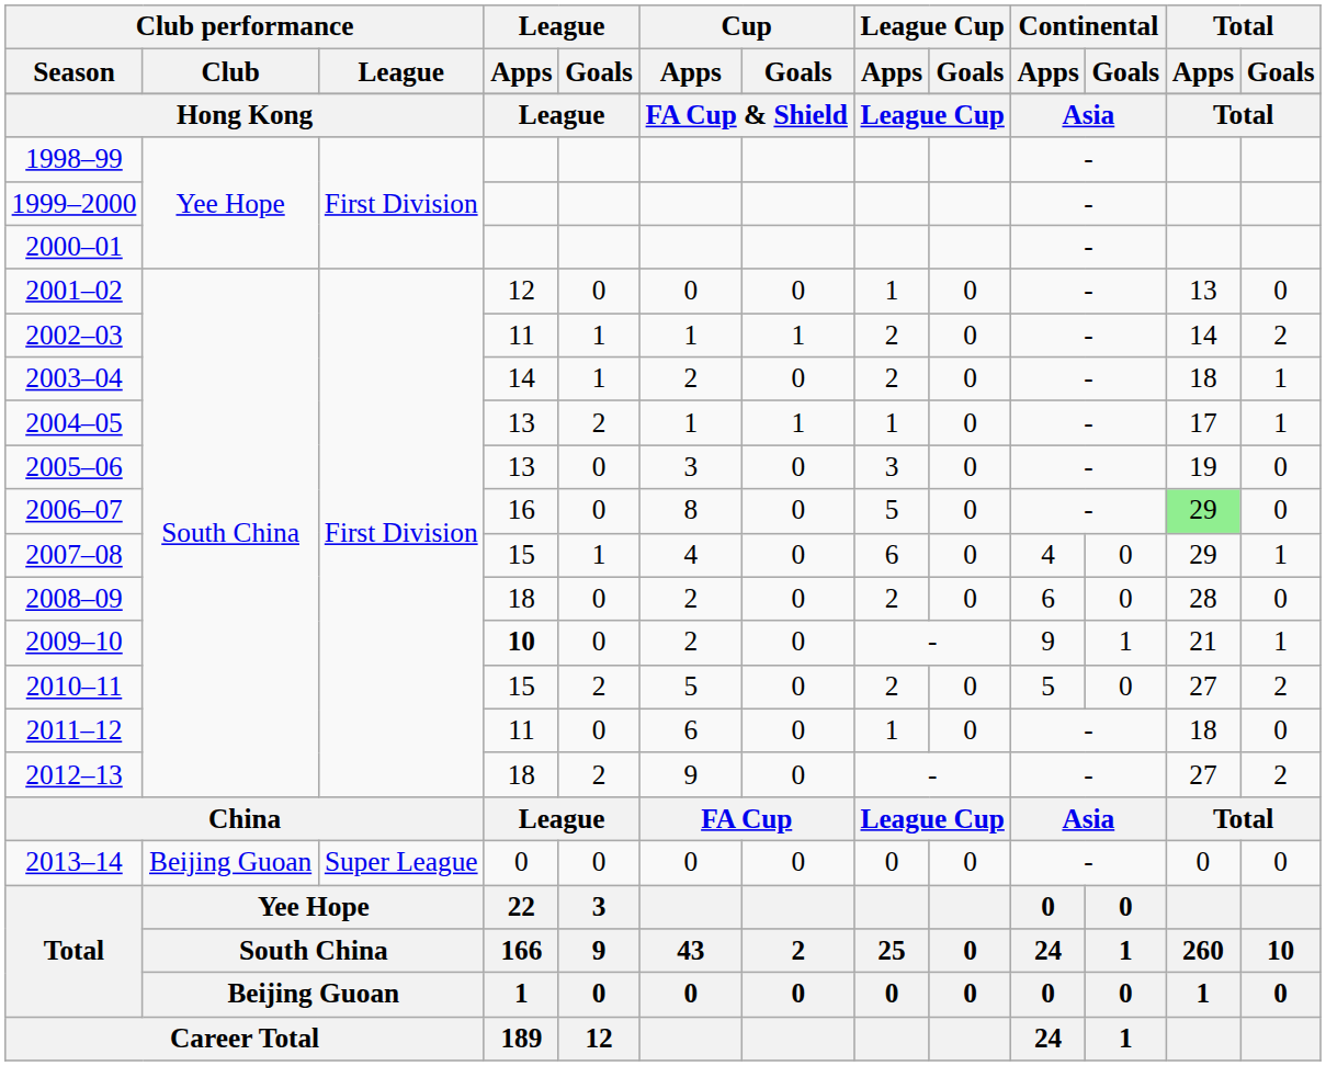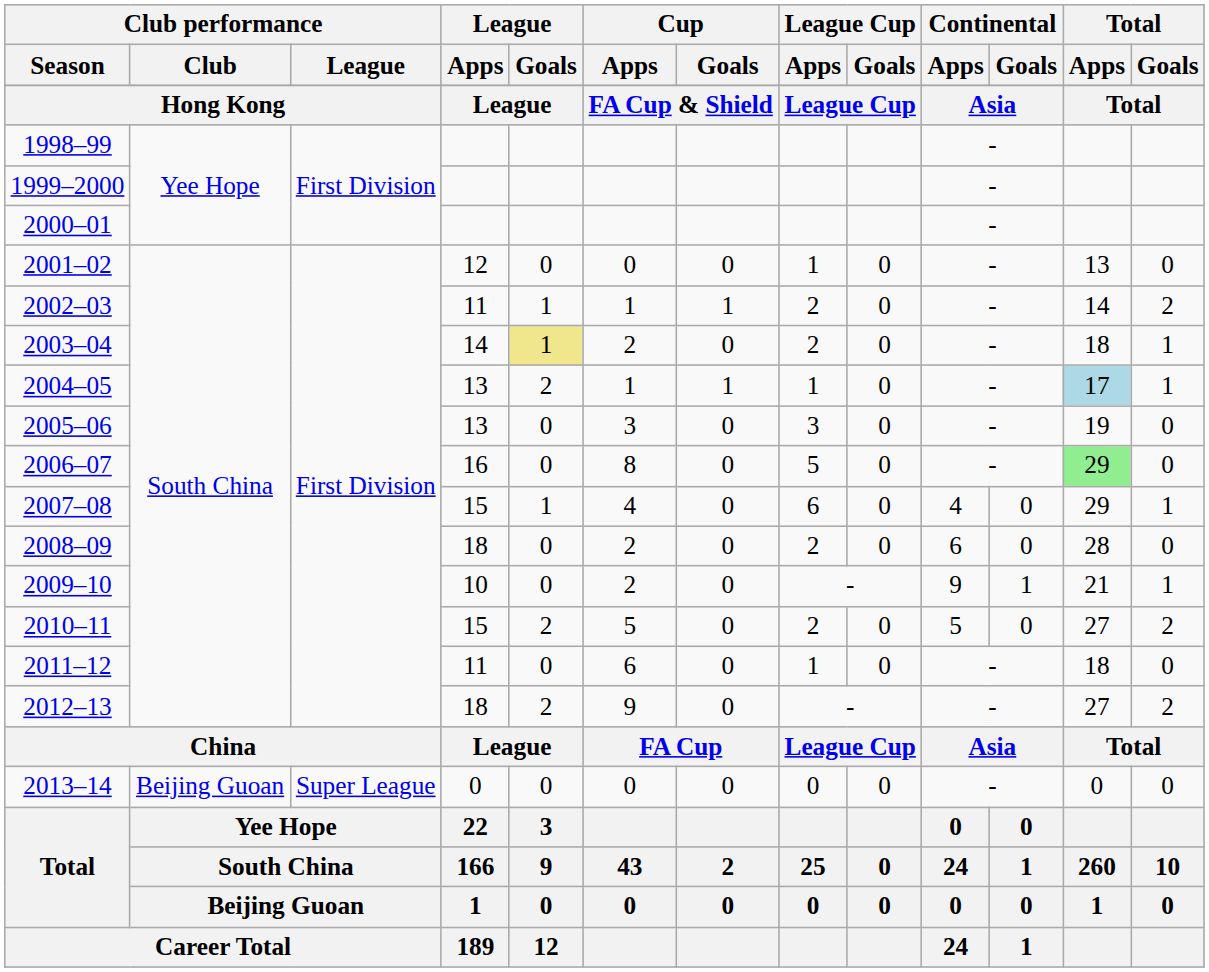2003–04 | League / Goals: no background -> khaki background
2004–05 | Total / Apps: no background -> lightblue background
2009–10 | League / Apps: bold -> normal
